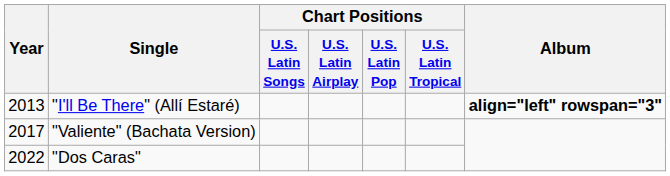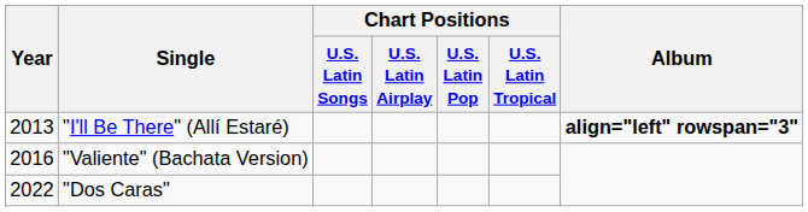"Valiente" (Bachata Version) | Year: 2017 -> 2016
